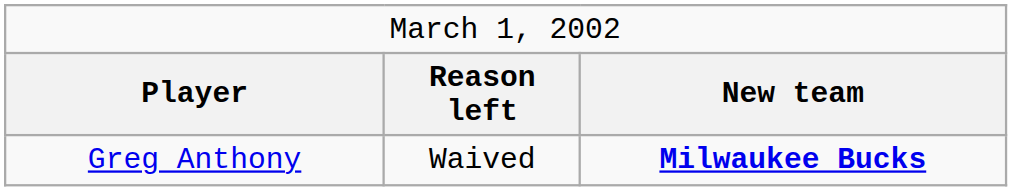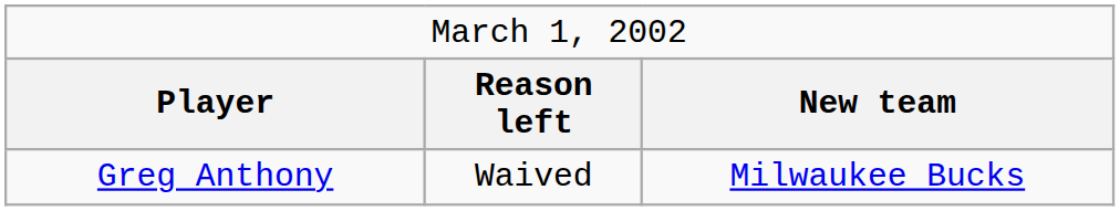Greg Anthony | column 3: bold -> normal
